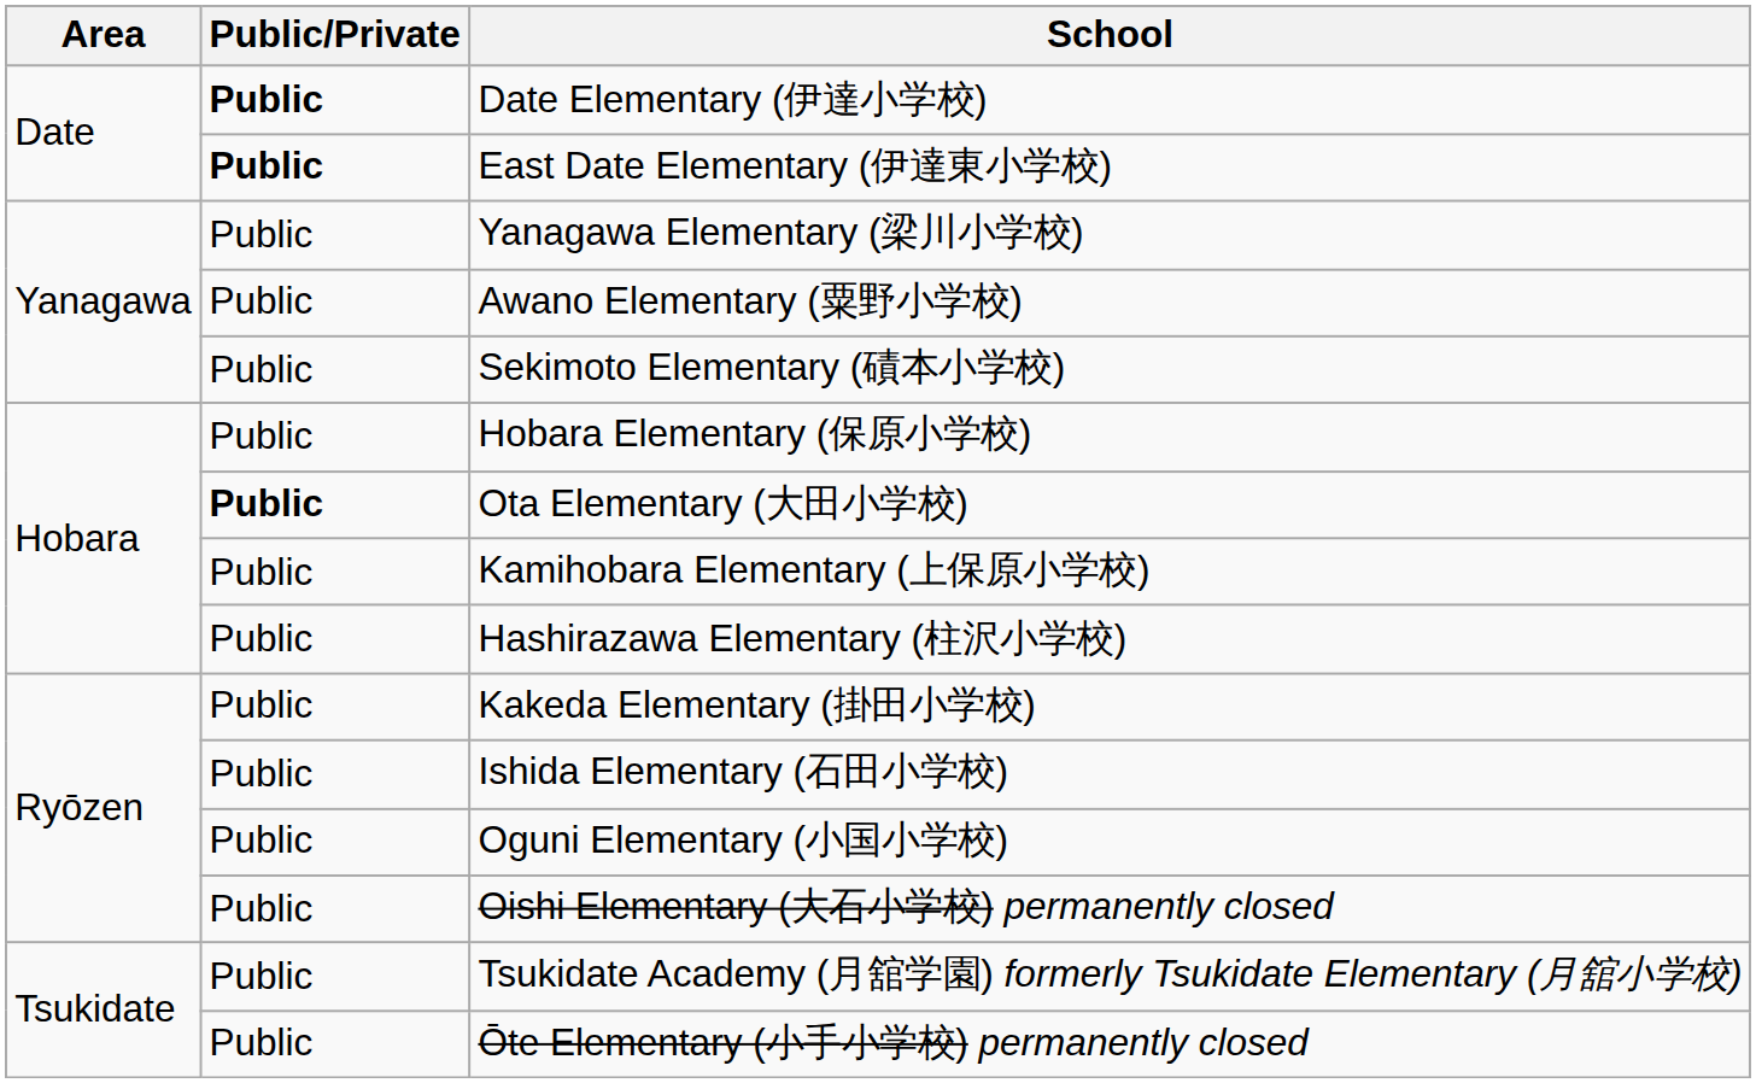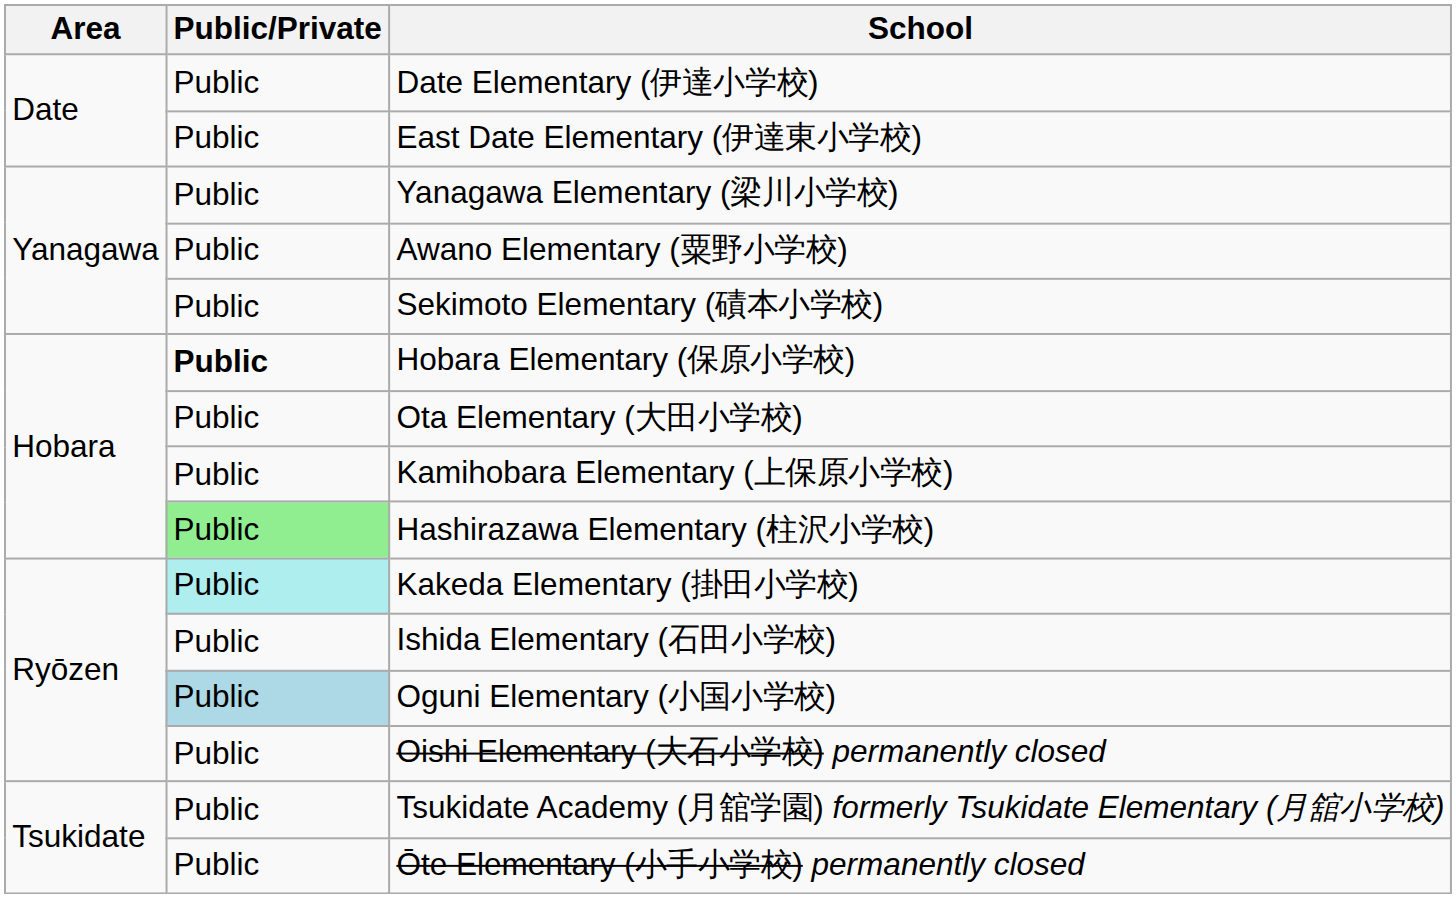Date Elementary (伊達小学校) | Public/Private: bold -> normal
East Date Elementary (伊達東小学校) | Public/Private: bold -> normal
Hobara Elementary (保原小学校) | Public/Private: normal -> bold
Ota Elementary (大田小学校) | Public/Private: bold -> normal
Hashirazawa Elementary (柱沢小学校) | Public/Private: no background -> lightgreen background
Kakeda Elementary (掛田小学校) | Public/Private: no background -> paleturquoise background
Oguni Elementary (小国小学校) | Public/Private: no background -> lightblue background
